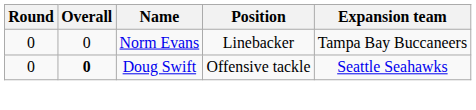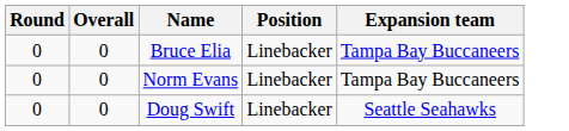+ row: 0 | 0 | Bruce Elia | Linebacker | Tampa Bay Buccaneers
Doug Swift | Overall: bold -> normal
Doug Swift | Position: Offensive tackle -> Linebacker
